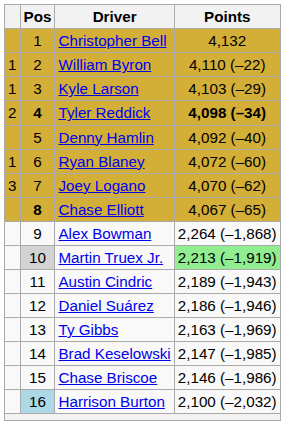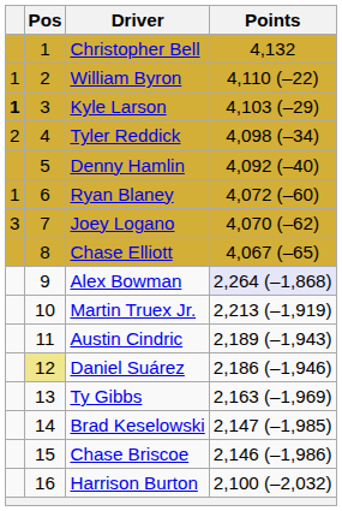Kyle Larson | column 1: normal -> bold
Tyler Reddick | Pos: bold -> normal
Tyler Reddick | Points: bold -> normal
Chase Elliott | Pos: bold -> normal
Alex Bowman | Points: no background -> lavender background
Martin Truex Jr. | Pos: lightgrey background -> no background
Martin Truex Jr. | Points: lightgreen background -> no background
Daniel Suárez | Pos: no background -> khaki background
Harrison Burton | Pos: lightblue background -> no background
